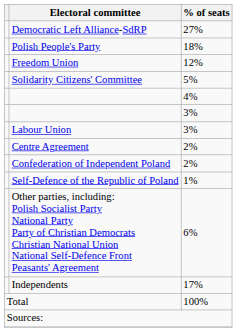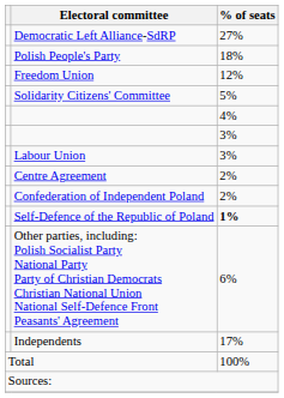Self-Defence of the Republic of Poland | % of seats: normal -> bold
